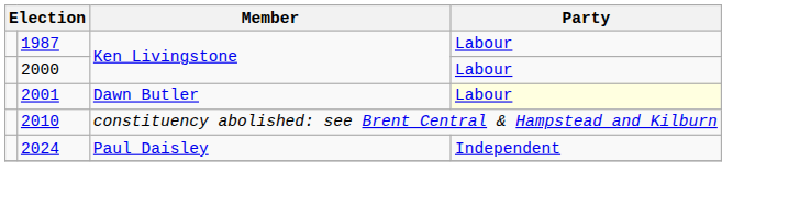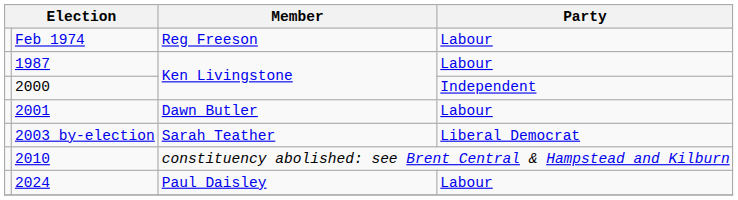+ row: Feb 1974 | Reg Freeson | Labour
2000 | Party: Labour -> Independent
2001 | Party: lightyellow background -> no background
+ row: 2003 by-election | Sarah Teather | Liberal Democrat
2024 | Party: Independent -> Labour
